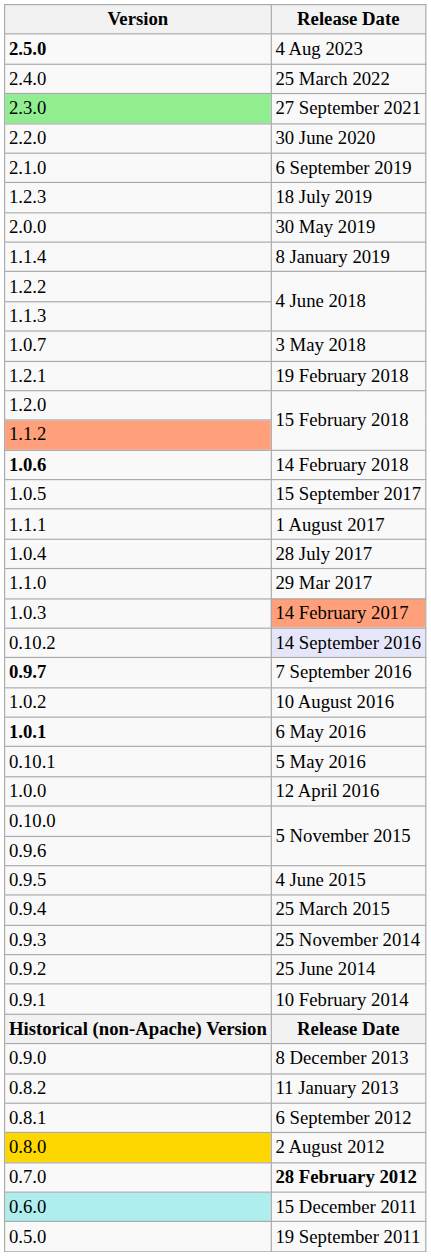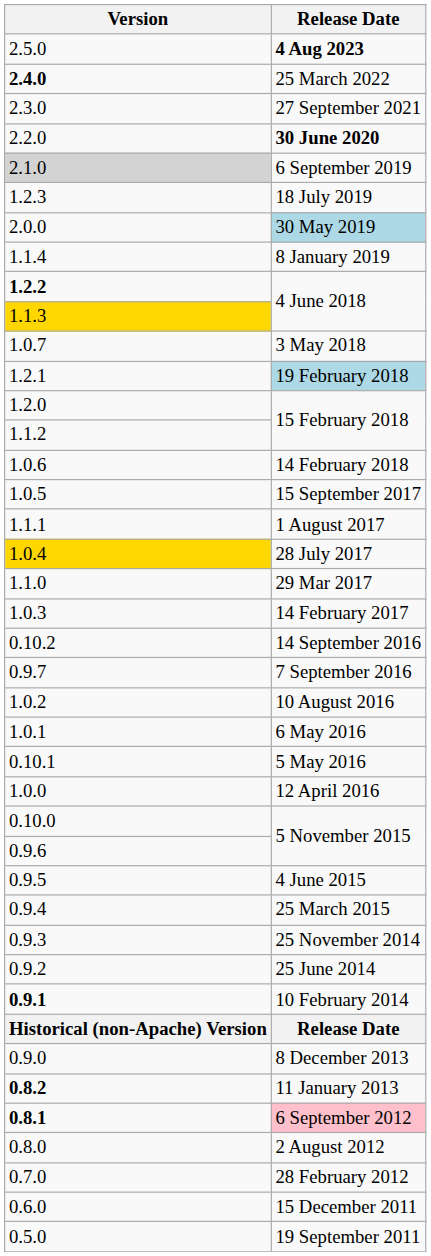row 2 | Version: bold -> normal
row 2 | Release Date: normal -> bold
row 3 | Version: normal -> bold
row 4 | Version: lightgreen background -> no background
row 5 | Release Date: normal -> bold
row 6 | Version: no background -> lightgrey background
row 8 | Release Date: no background -> lightblue background
row 10 | Version: normal -> bold
row 11 | Version: no background -> gold background
row 13 | Release Date: no background -> lightblue background
row 15 | Version: lightsalmon background -> no background
row 16 | Version: bold -> normal
row 19 | Version: no background -> gold background
row 21 | Release Date: lightsalmon background -> no background
row 22 | Release Date: lavender background -> no background
row 23 | Version: bold -> normal
row 25 | Version: bold -> normal
row 34 | Version: normal -> bold
row 37 | Version: normal -> bold
row 38 | Version: normal -> bold
row 38 | Release Date: no background -> pink background
row 39 | Version: gold background -> no background
row 40 | Release Date: bold -> normal
row 41 | Version: paleturquoise background -> no background
